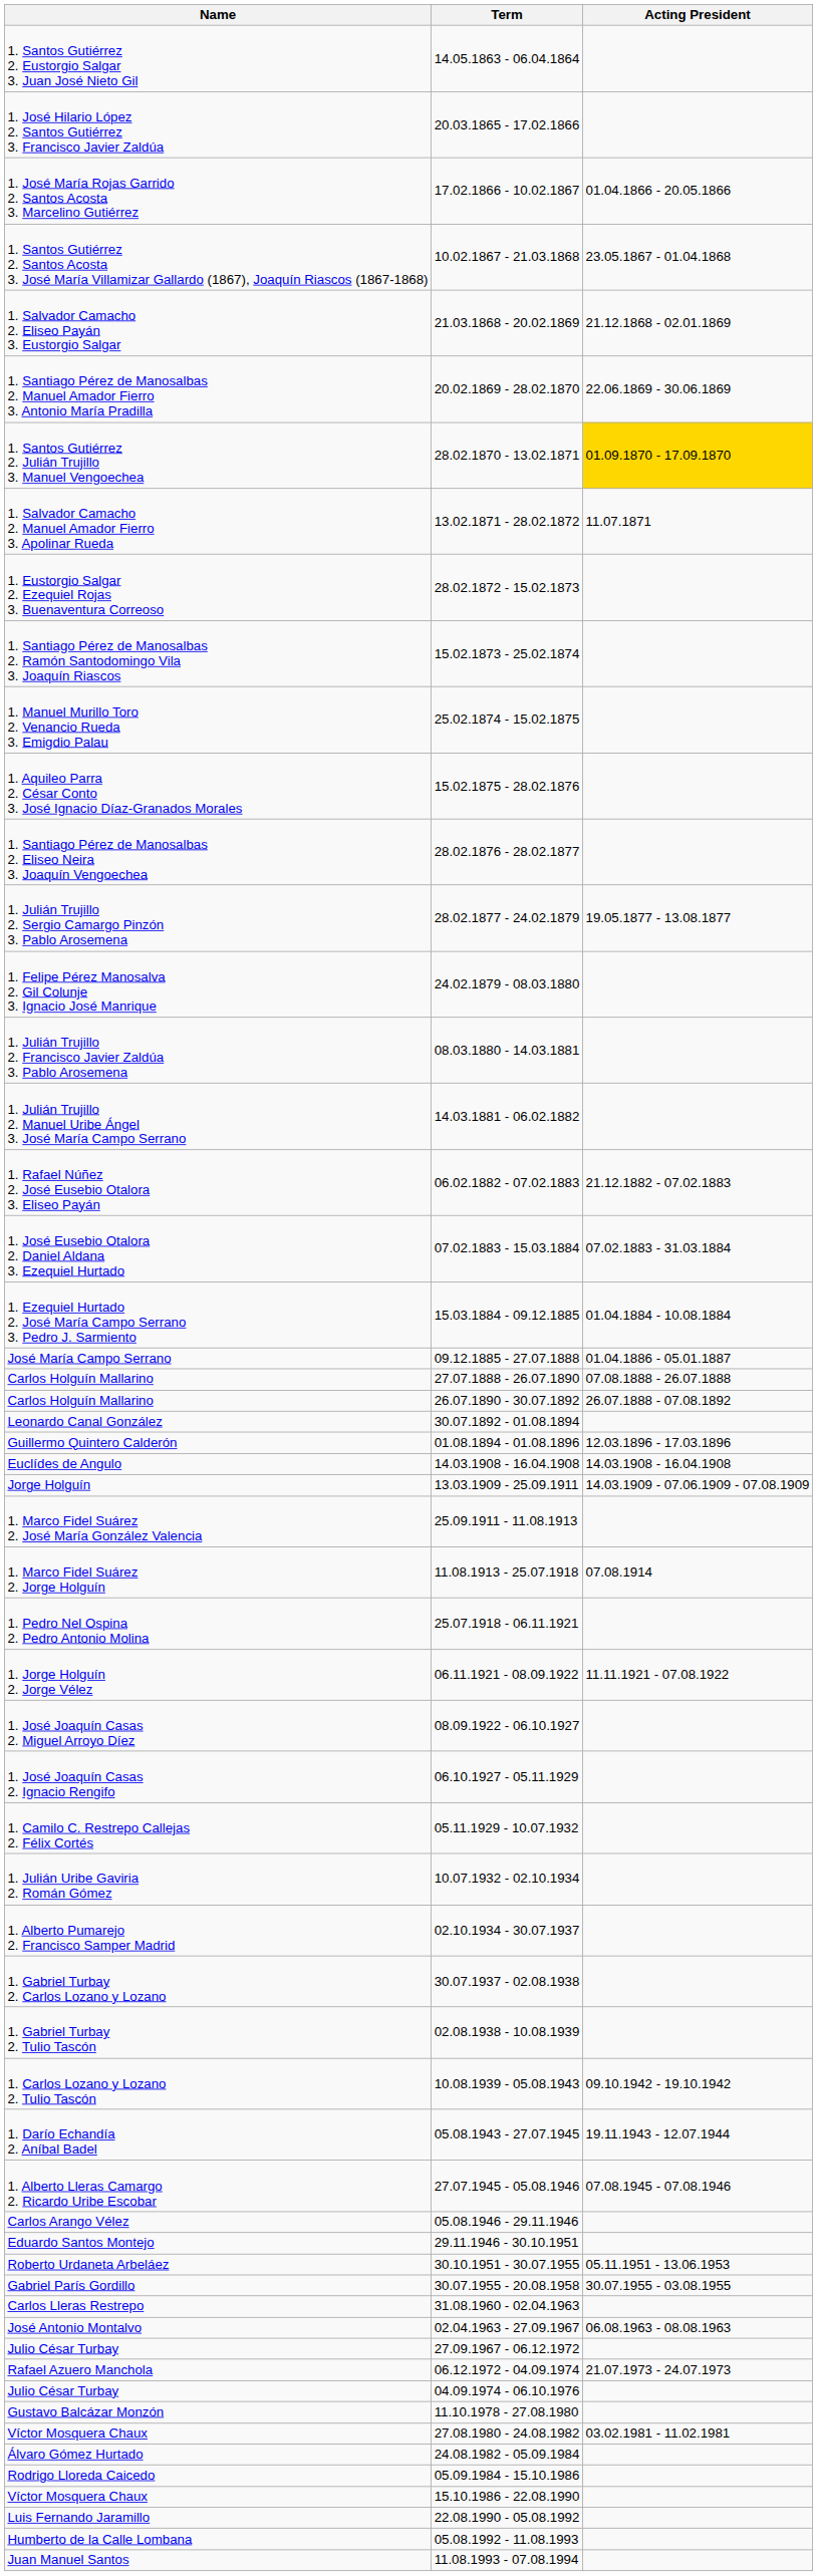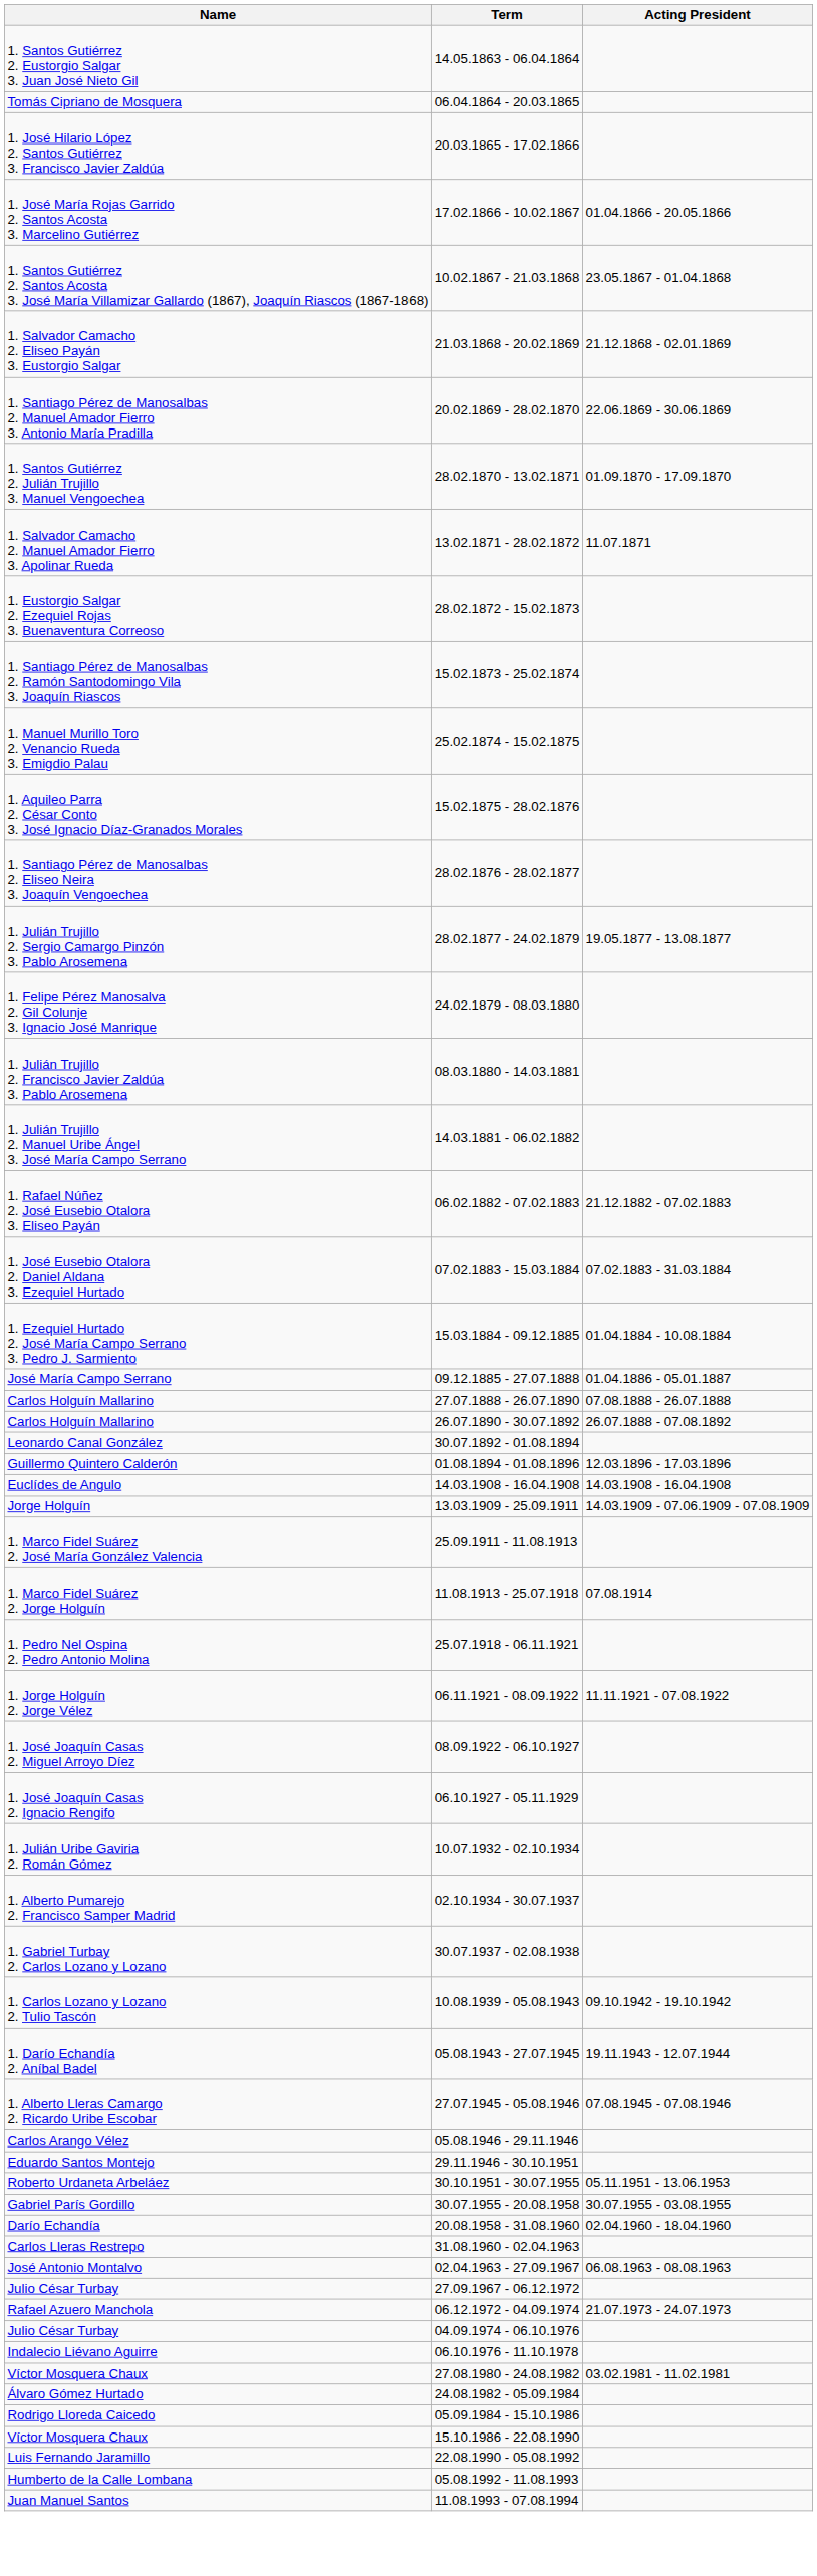+ row: Tomás Cipriano de Mosquera | 06.04.1864 - 20.03.1865
1. Santos Gutiérrez 2. Julián Trujillo 3. Manuel Vengoechea | Acting President: gold background -> no background
- row: 1. Camilo C. Restrepo Callejas 2. Félix Cortés | 05.11.1929 - 10.07.1932
- row: 1. Gabriel Turbay 2. Tulio Tascón | 02.08.1938 - 10.08.1939
+ row: Darío Echandía | 20.08.1958 - 31.08.1960 | 02.04.1960 - 18.04.1960
+ row: Indalecio Liévano Aguirre | 06.10.1976 - 11.10.1978
- row: Gustavo Balcázar Monzón | 11.10.1978 - 27.08.1980
